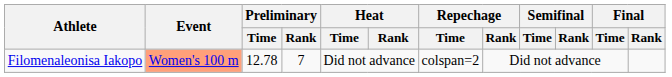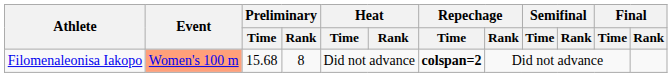Filomenaleonisa Iakopo | Preliminary / Time: 12.78 -> 15.68
Filomenaleonisa Iakopo | Preliminary / Rank: 7 -> 8
Filomenaleonisa Iakopo | Repechage / Time: normal -> bold
